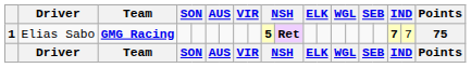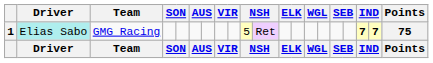1 | Driver: no background -> paleturquoise background
1 | Team: bold -> normal
1 | column 10: bold -> normal
1 | column 11: bold -> normal
1 | column 19: normal -> bold
